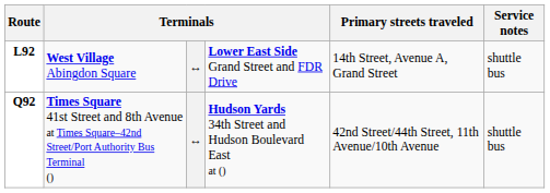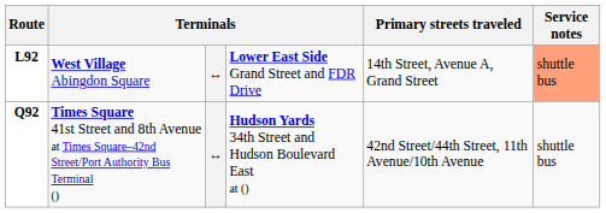West Village Abingdon Square | Service notes: no background -> lightsalmon background
